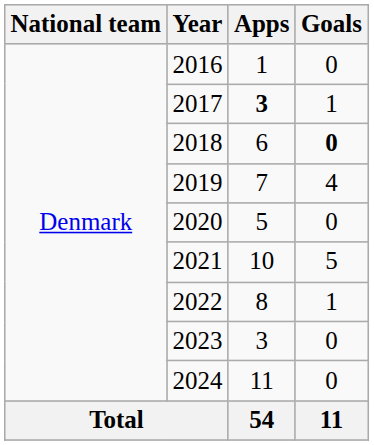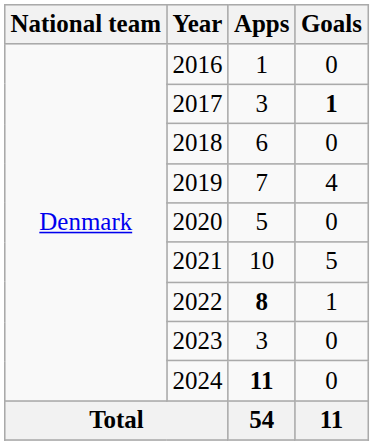2017 | Apps: bold -> normal
2017 | Goals: normal -> bold
2018 | Goals: bold -> normal
2022 | Apps: normal -> bold
2024 | Apps: normal -> bold
